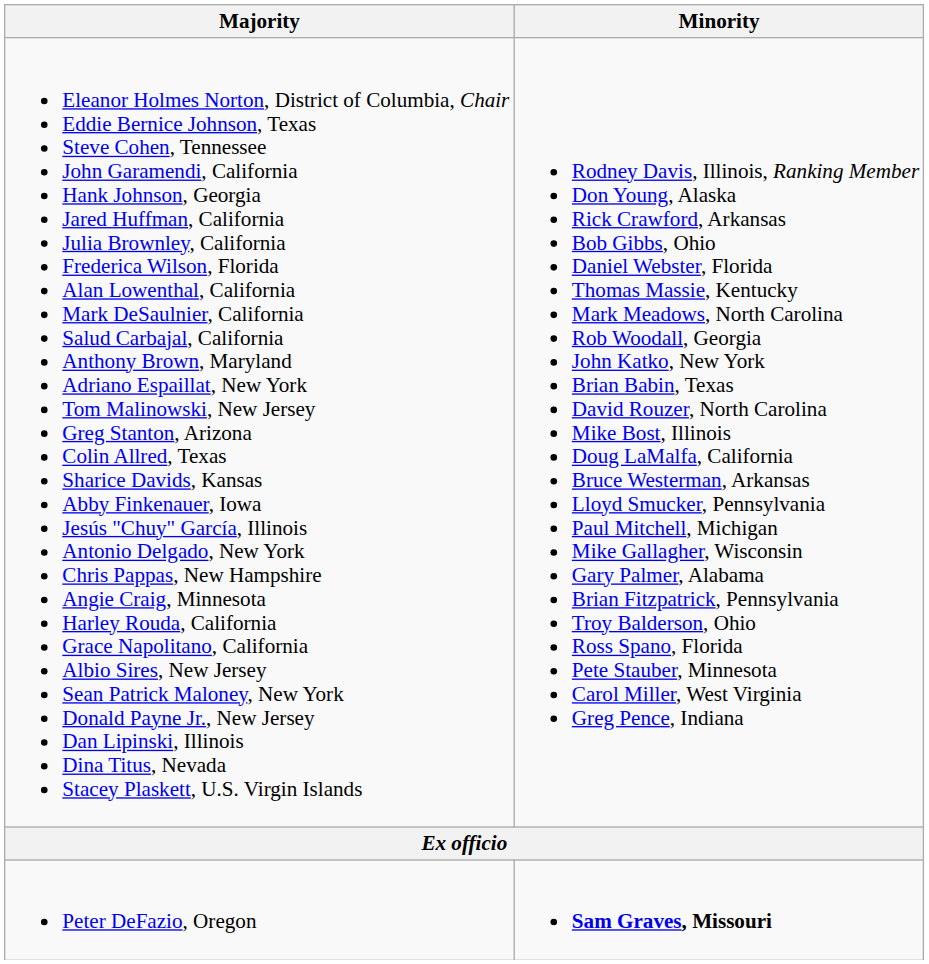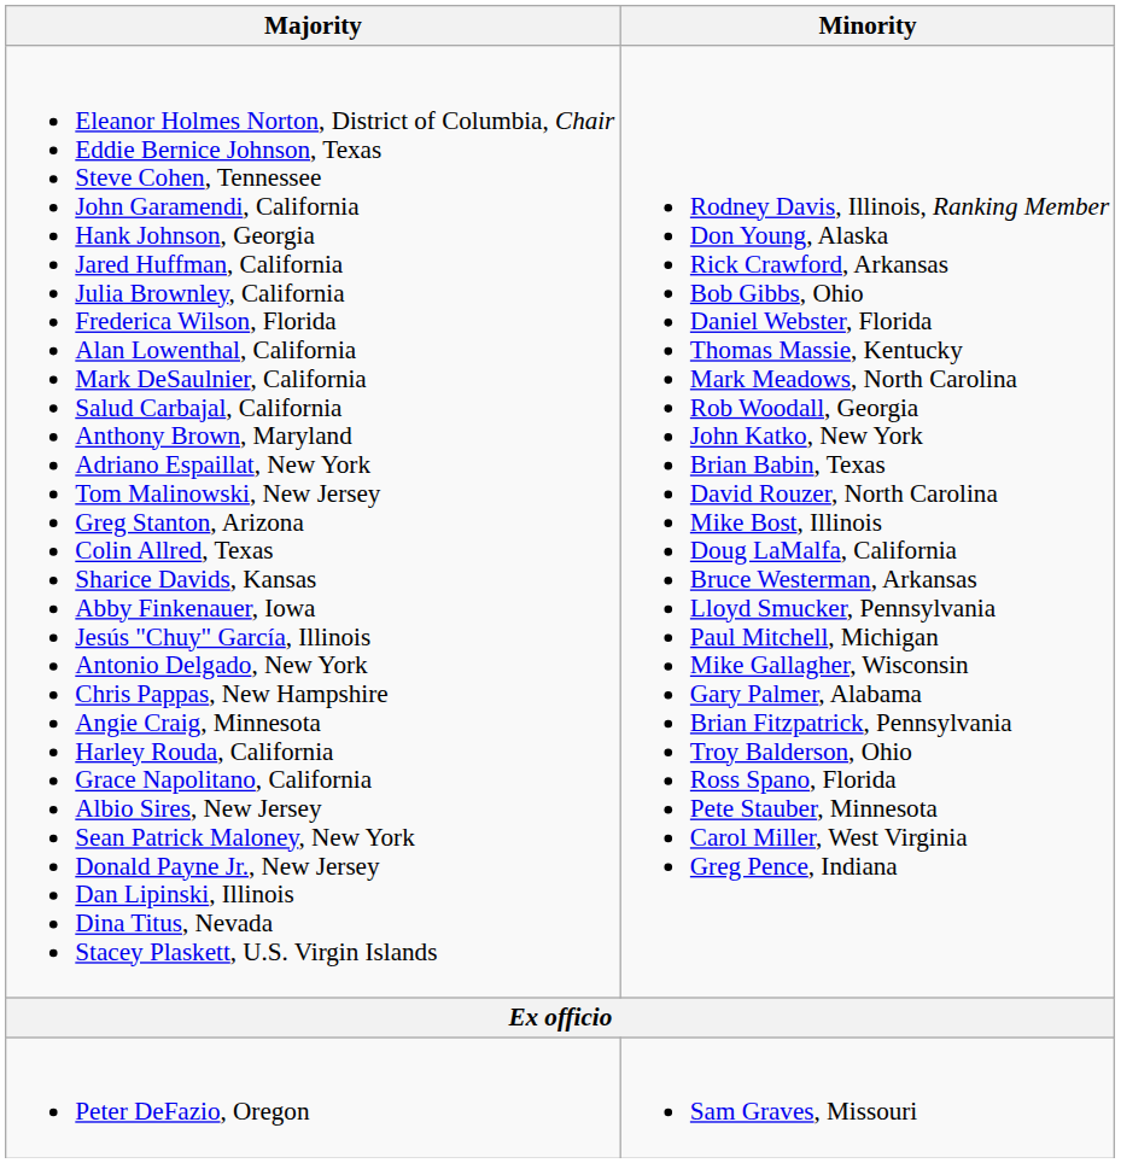Peter DeFazio, Oregon | Minority: bold -> normal
